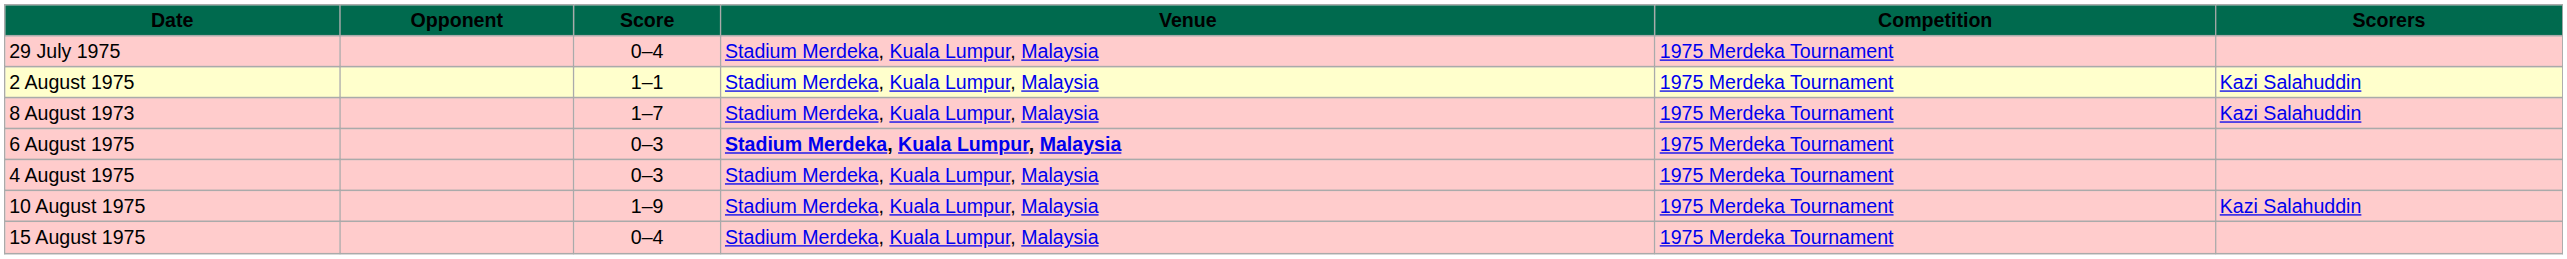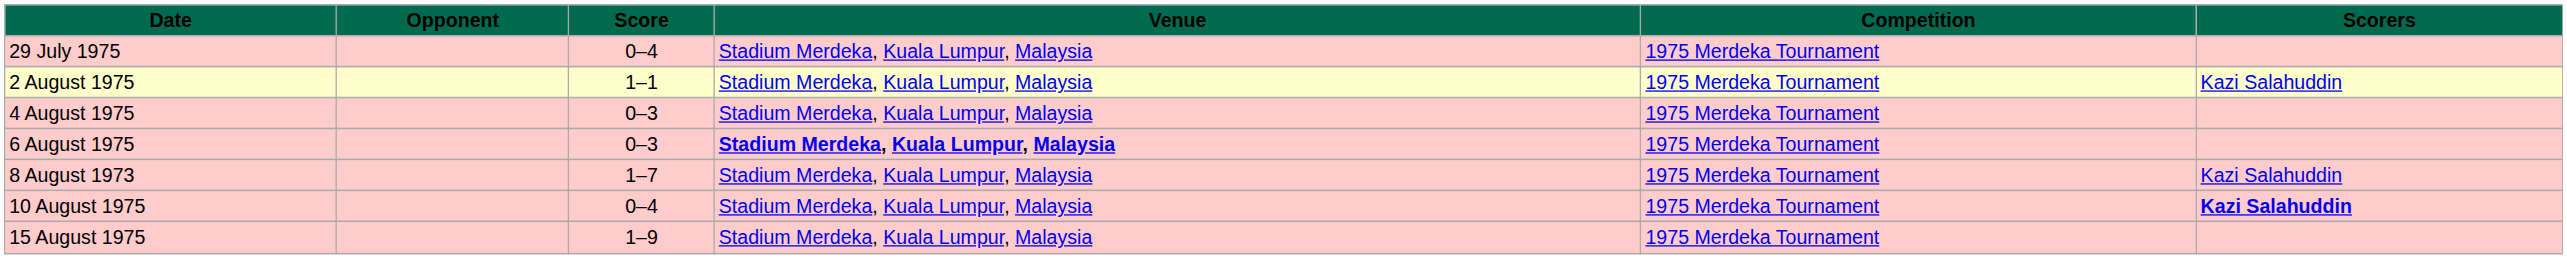rows swapped: 4 August 1975 <-> 8 August 1973
10 August 1975 | Score: 1–9 -> 0–4
10 August 1975 | Scorers: normal -> bold
15 August 1975 | Score: 0–4 -> 1–9
